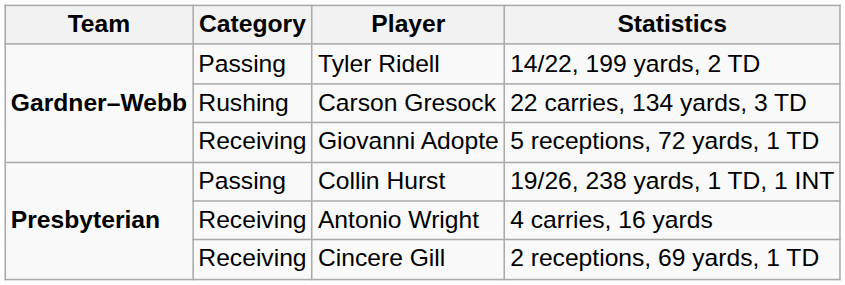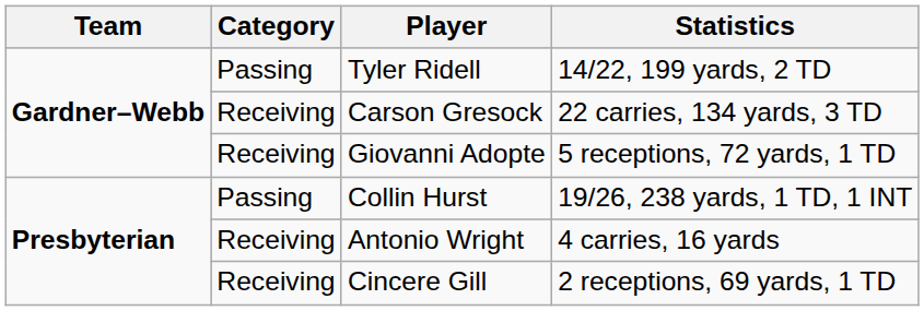Carson Gresock | Category: Rushing -> Receiving
